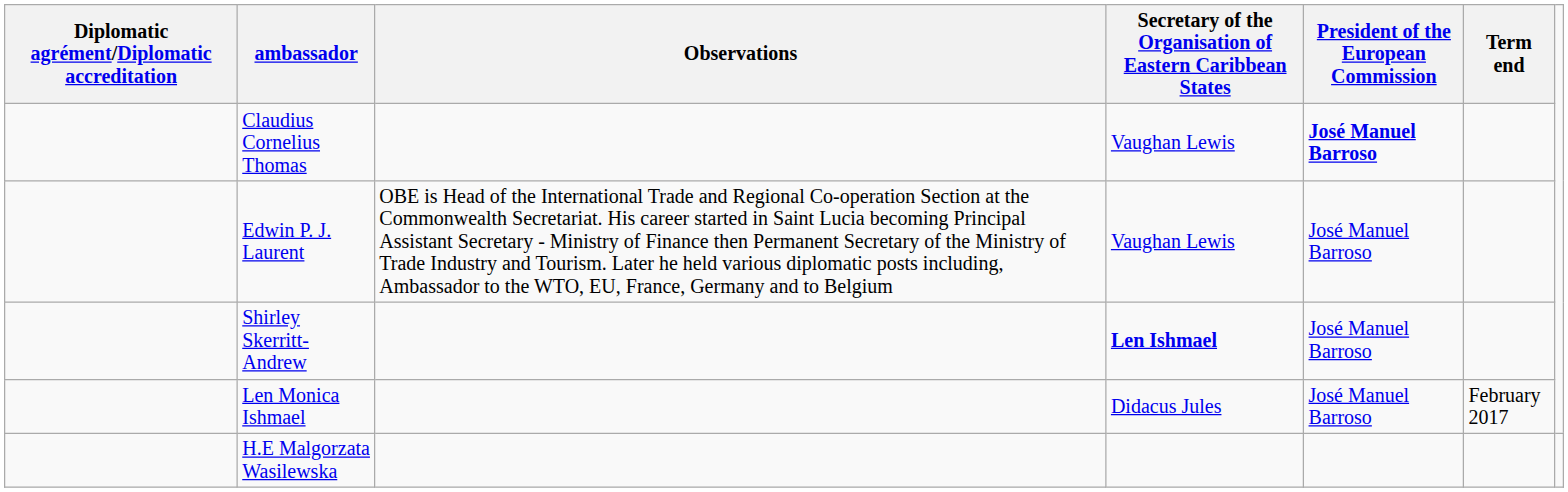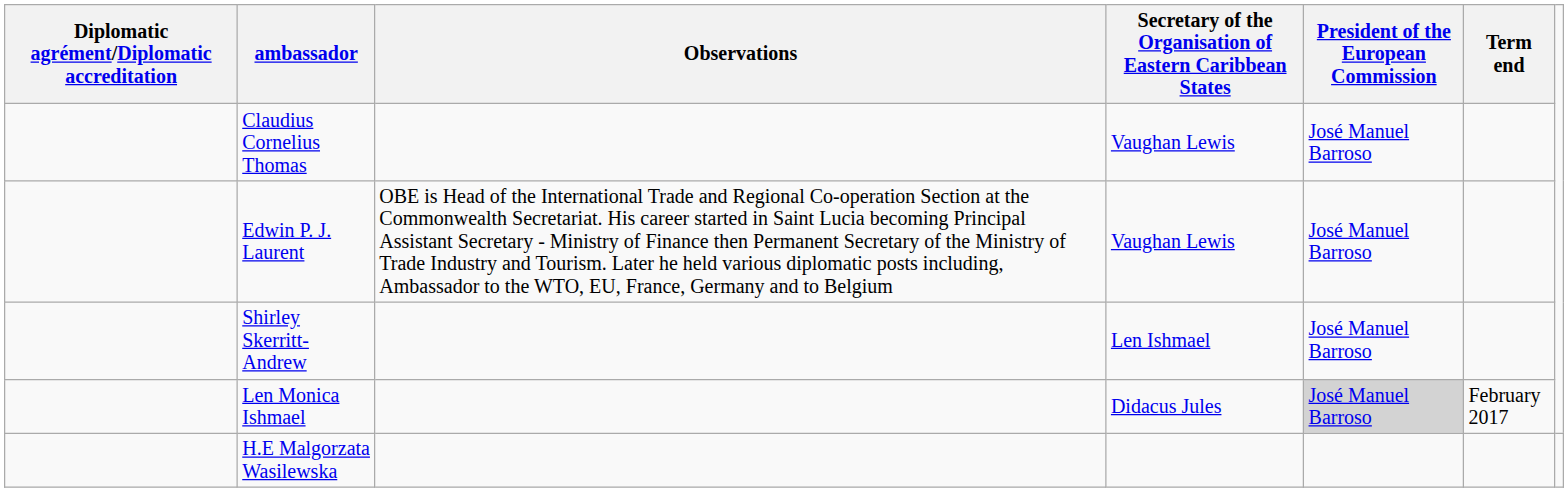Claudius Cornelius Thomas | President of the European Commission: bold -> normal
Shirley Skerritt-Andrew | Secretary of the Organisation of Eastern Caribbean States: bold -> normal
Len Monica Ishmael | President of the European Commission: no background -> lightgrey background
